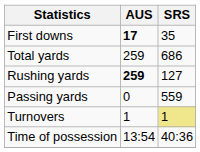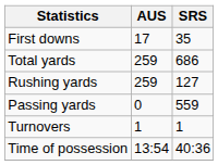First downs | AUS: bold -> normal
Rushing yards | AUS: bold -> normal
Turnovers | SRS: khaki background -> no background
